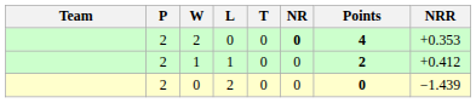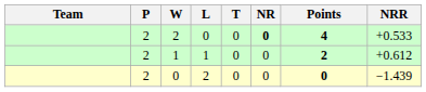row 2 | NRR: +0.353 -> +0.533
row 3 | NRR: +0.412 -> +0.612
